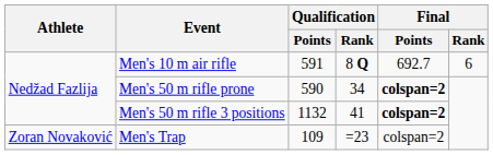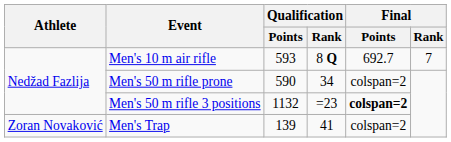Men's 10 m air rifle | Qualification / Points: 591 -> 593
Men's 10 m air rifle | Final / Rank: 6 -> 7
Men's 50 m rifle prone | Final / Points: bold -> normal
Men's 50 m rifle 3 positions | Qualification / Rank: 41 -> =23
Men's Trap | Qualification / Points: 109 -> 139
Men's Trap | Qualification / Rank: =23 -> 41
